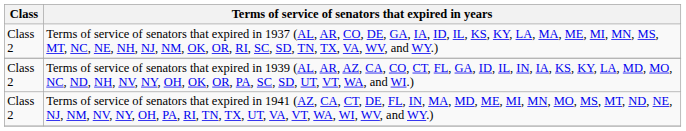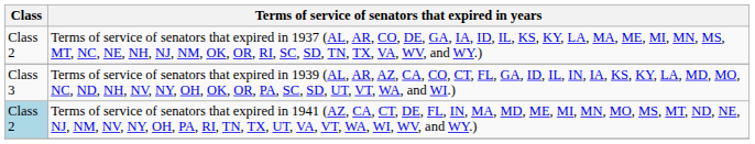row 3 | Class: Class 2 -> Class 3
row 4 | Class: no background -> lightblue background
